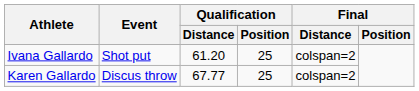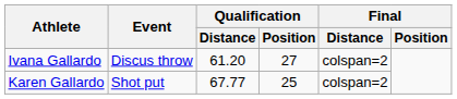Ivana Gallardo | Event: Shot put -> Discus throw
Ivana Gallardo | Qualification / Position: 25 -> 27
Karen Gallardo | Event: Discus throw -> Shot put
